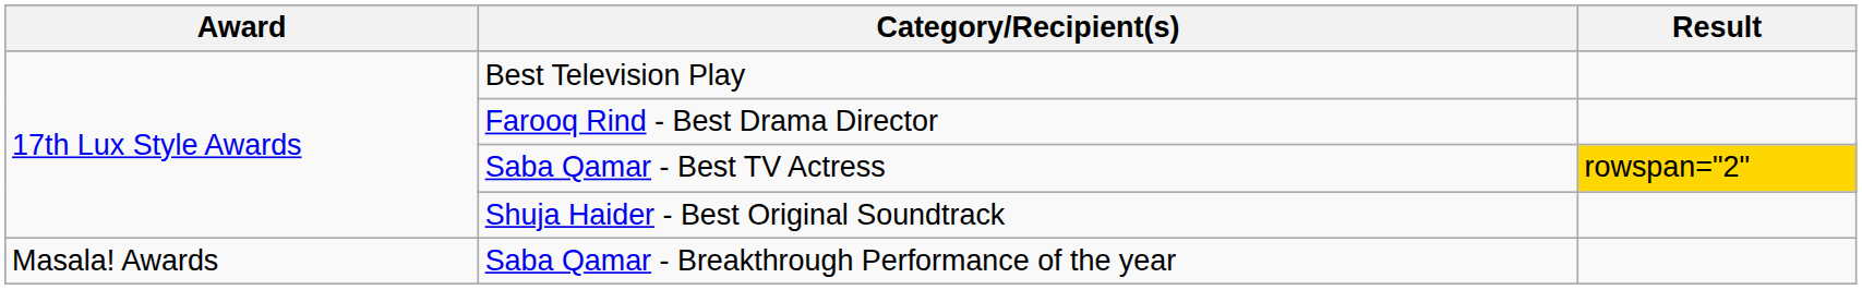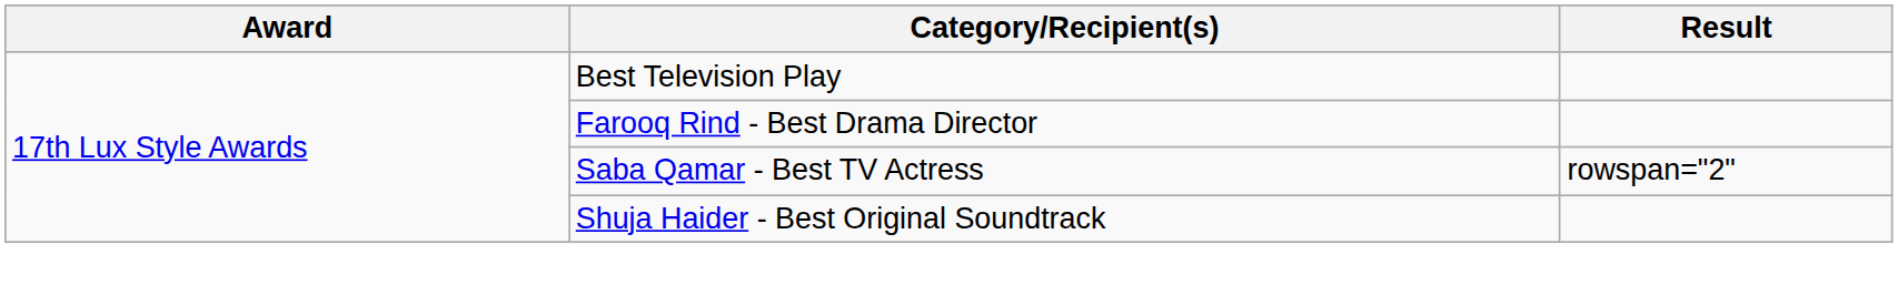Saba Qamar - Best TV Actress | Result: gold background -> no background
- row: Masala! Awards | Saba Qamar - Breakthrough Performance of the year
